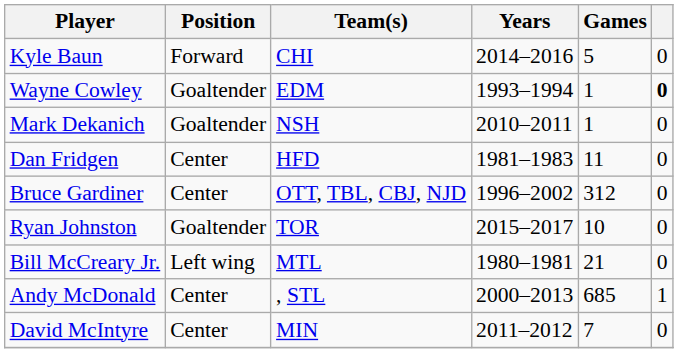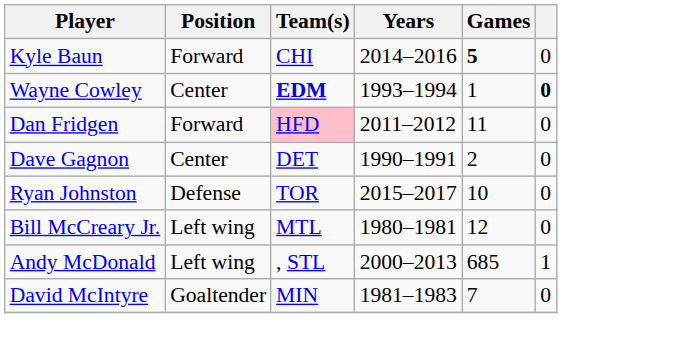Kyle Baun | Games: normal -> bold
Wayne Cowley | Position: Goaltender -> Center
Wayne Cowley | Team(s): normal -> bold
- row: Mark Dekanich | Goaltender | NSH | 2010–2011 | 1 | 0
Dan Fridgen | Position: Center -> Forward
Dan Fridgen | Team(s): no background -> pink background
Dan Fridgen | Years: 1981–1983 -> 2011–2012
+ row: Dave Gagnon | Center | DET | 1990–1991 | 2 | 0
- row: Bruce Gardiner | Center | OTT, TBL, CBJ, NJD | 1996–2002 | 312 | 0
Ryan Johnston | Position: Goaltender -> Defense
Bill McCreary Jr. | Games: 21 -> 12
Andy McDonald | Position: Center -> Left wing
David McIntyre | Position: Center -> Goaltender
David McIntyre | Years: 2011–2012 -> 1981–1983
